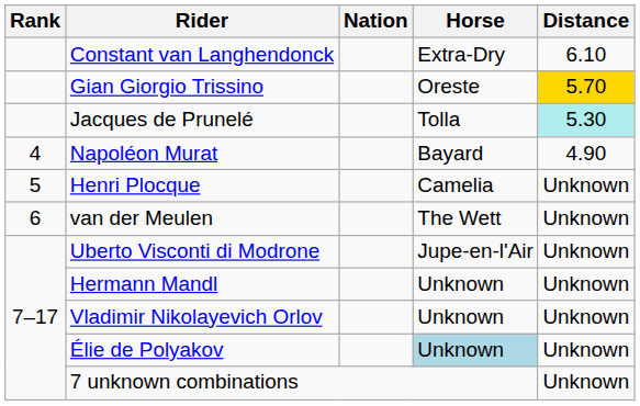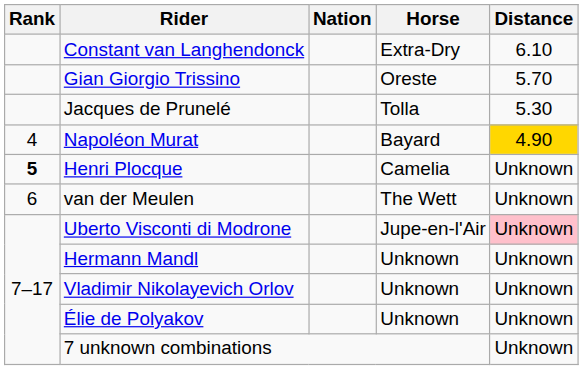Gian Giorgio Trissino | Distance: gold background -> no background
Jacques de Prunelé | Distance: paleturquoise background -> no background
Napoléon Murat | Distance: no background -> gold background
Henri Plocque | Rank: normal -> bold
Uberto Visconti di Modrone | Distance: no background -> pink background
Élie de Polyakov | Horse: lightblue background -> no background
